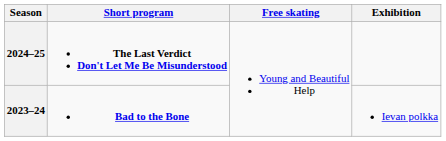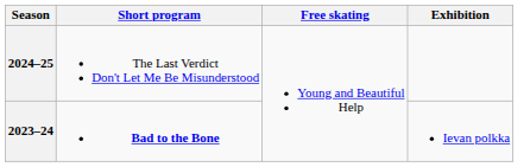2024–25 | Short program: bold -> normal
